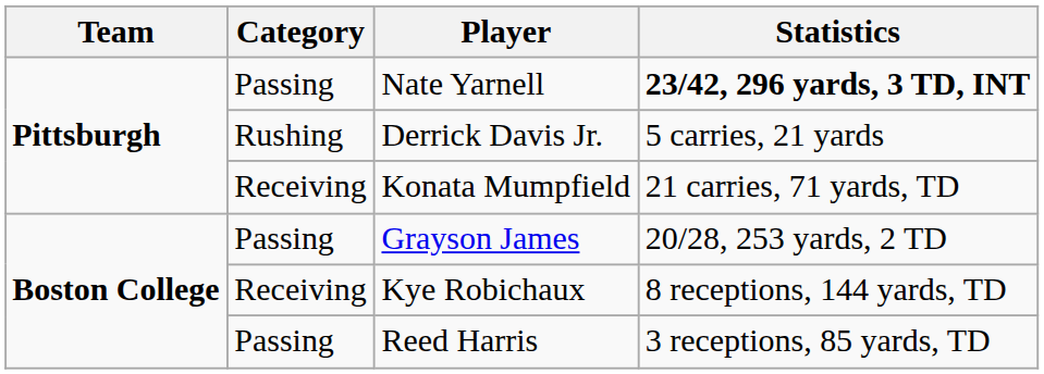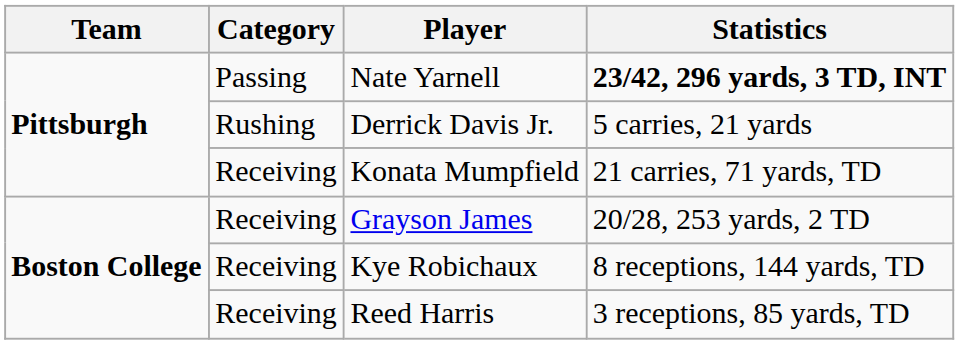Grayson James | Category: Passing -> Receiving
Reed Harris | Category: Passing -> Receiving
